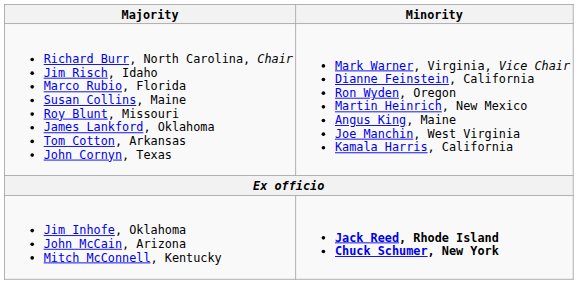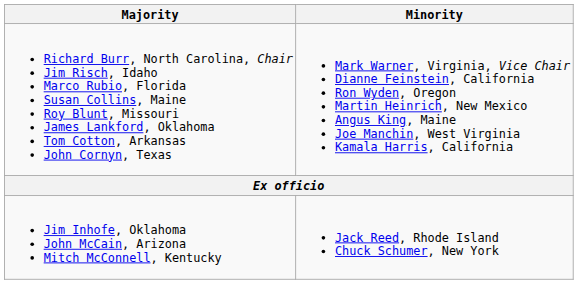row 4 | Minority: bold -> normal
